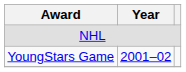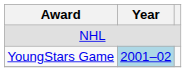YoungStars Game | Year: no background -> lightblue background
